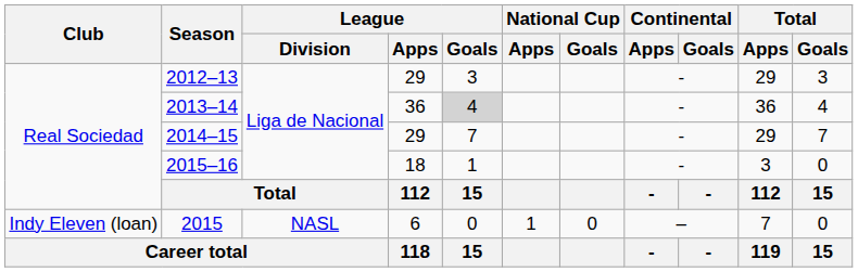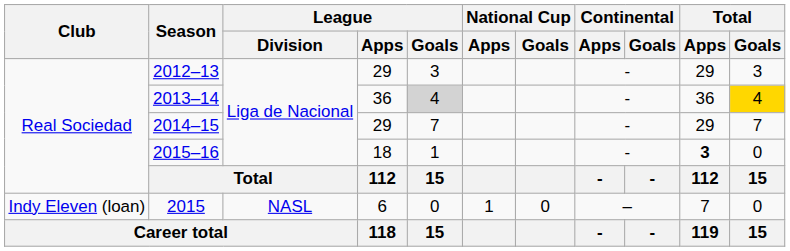2013–14 | Total / Goals: no background -> gold background
2015–16 | Total / Apps: normal -> bold
